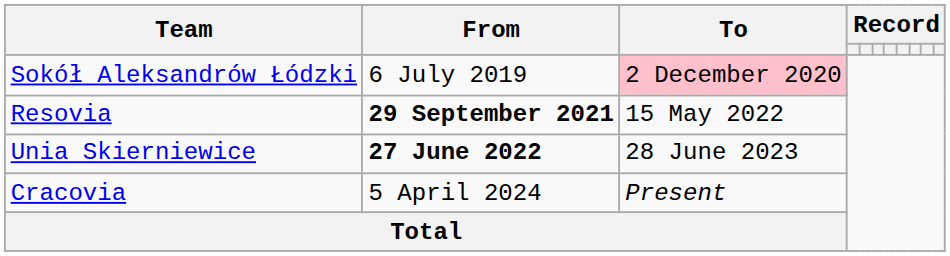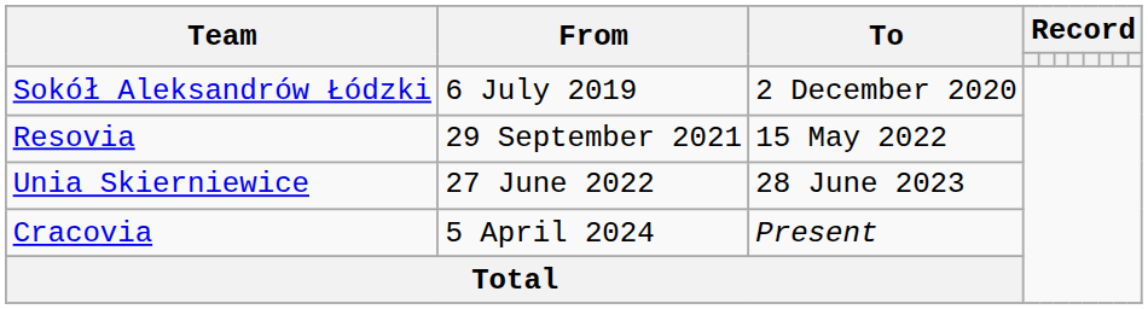Sokół Aleksandrów Łódzki | To: pink background -> no background
Resovia | From: bold -> normal
Unia Skierniewice | From: bold -> normal
